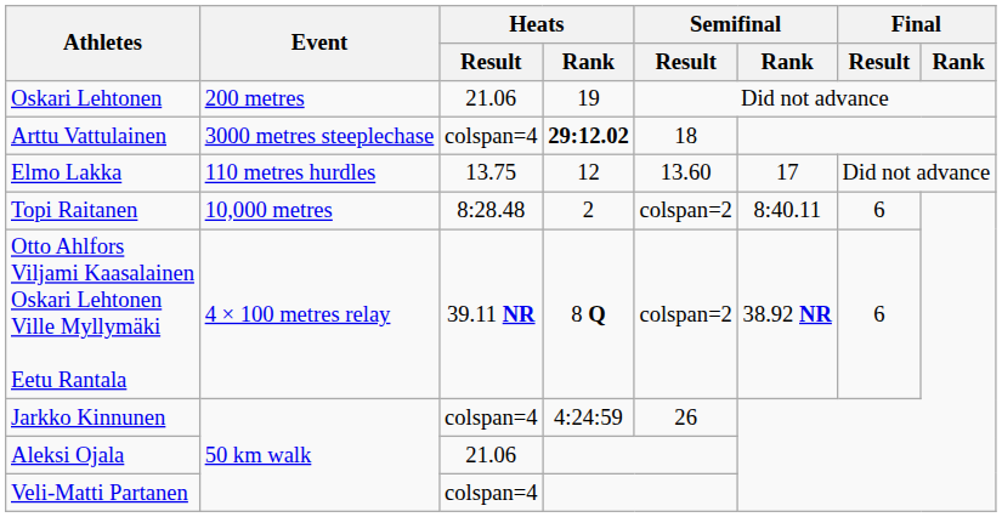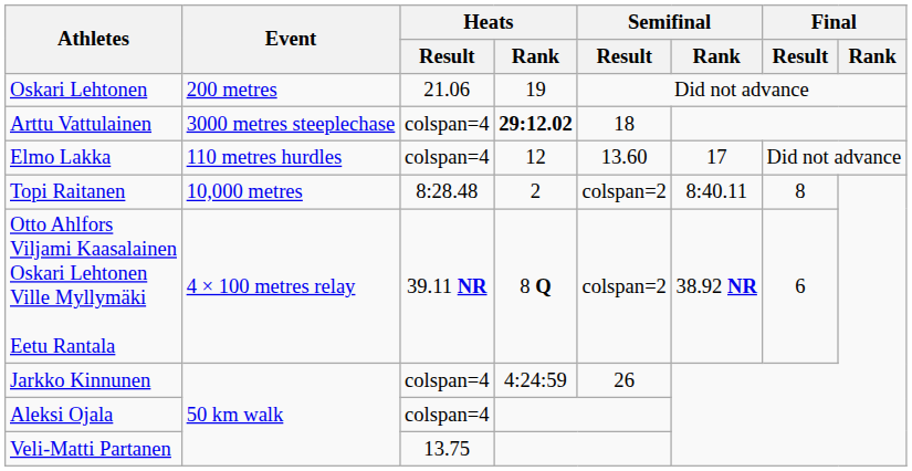Elmo Lakka | Heats / Result: 13.75 -> colspan=4
Topi Raitanen | Final / Result: 6 -> 8
Aleksi Ojala | Heats / Result: 21.06 -> colspan=4
Veli-Matti Partanen | Heats / Result: colspan=4 -> 13.75
